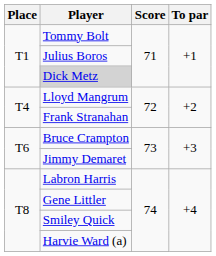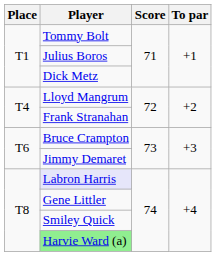Dick Metz | Player: lightgrey background -> no background
Labron Harris | Player: no background -> lavender background
Harvie Ward (a) | Player: no background -> lightgreen background
